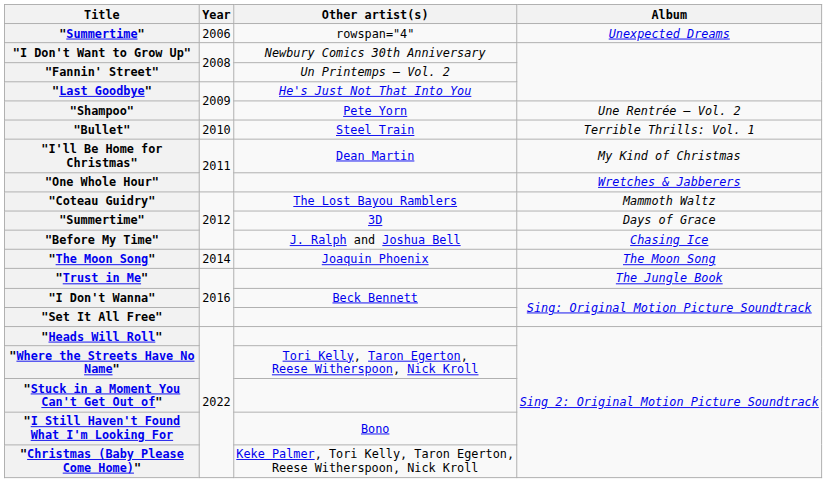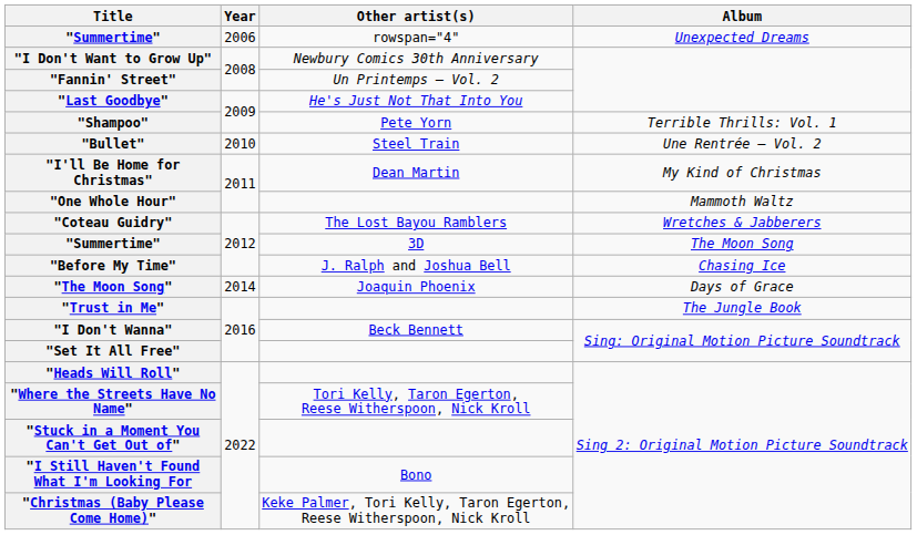"Shampoo" | Album: Une Rentrée – Vol. 2 -> Terrible Thrills: Vol. 1
"Bullet" | Album: Terrible Thrills: Vol. 1 -> Une Rentrée – Vol. 2
"One Whole Hour" | Album: Wretches & Jabberers -> Mammoth Waltz
"Coteau Guidry" | Album: Mammoth Waltz -> Wretches & Jabberers
"Summertime" / 3D | Album: Days of Grace -> The Moon Song
"The Moon Song" | Album: The Moon Song -> Days of Grace
